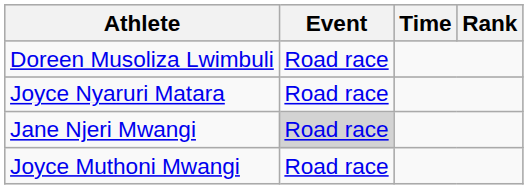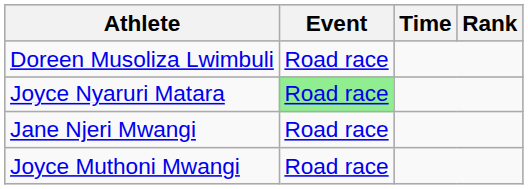Joyce Nyaruri Matara | Event: no background -> lightgreen background
Jane Njeri Mwangi | Event: lightgrey background -> no background
